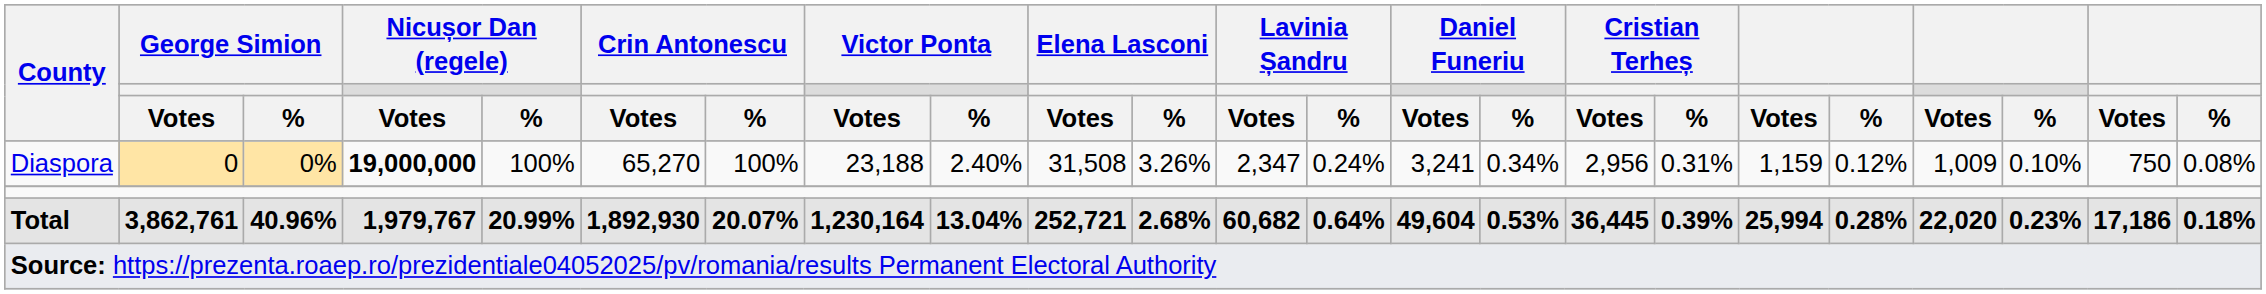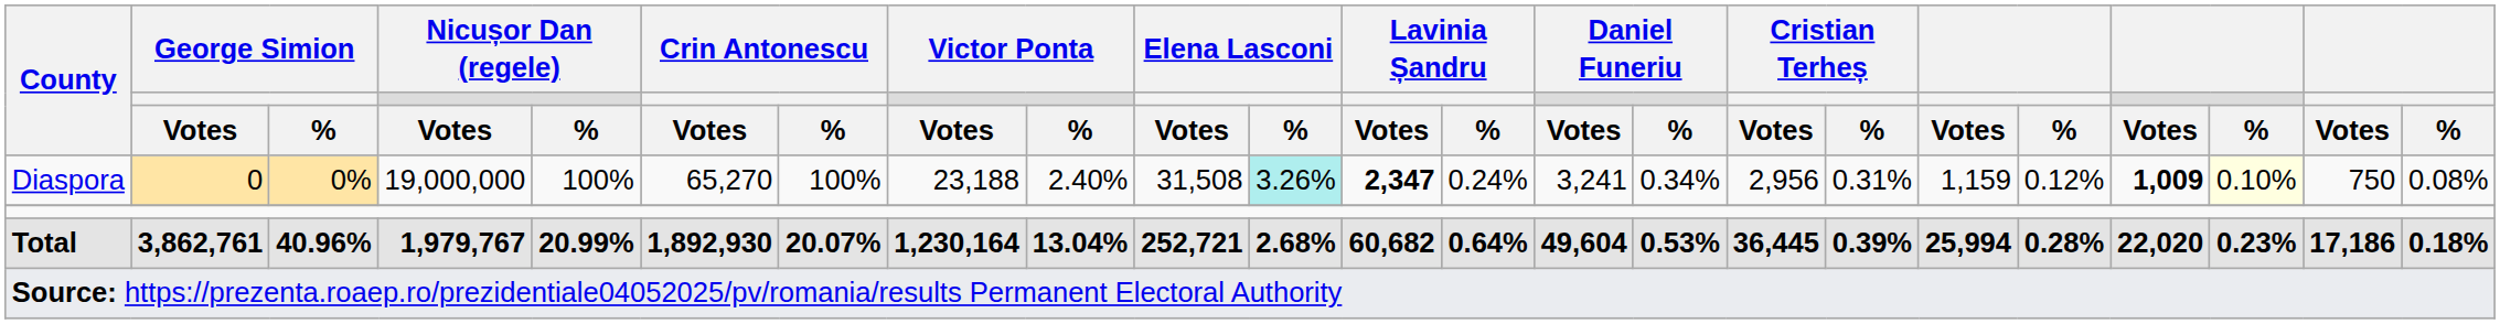Diaspora | Nicușor Dan (regele) / Votes: bold -> normal
Diaspora | Elena Lasconi / %: no background -> paleturquoise background
Diaspora | Lavinia Șandru / Votes: normal -> bold
Diaspora | column 20: normal -> bold
Diaspora | column 21: no background -> lightyellow background
